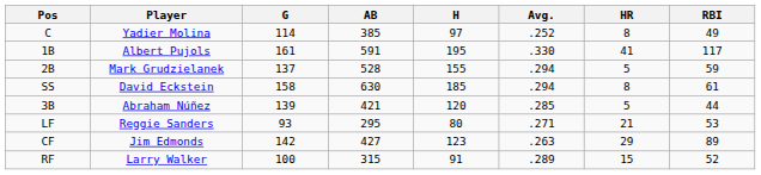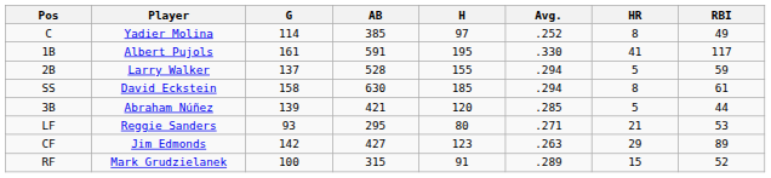2B | Player: Mark Grudzielanek -> Larry Walker
RF | Player: Larry Walker -> Mark Grudzielanek
